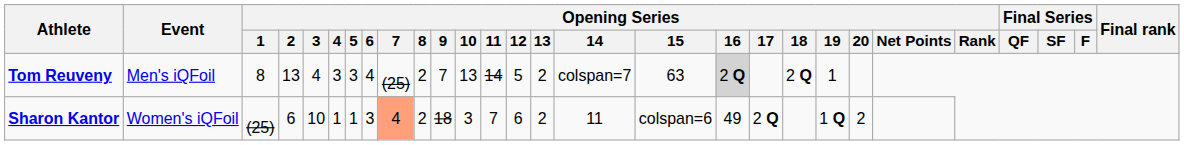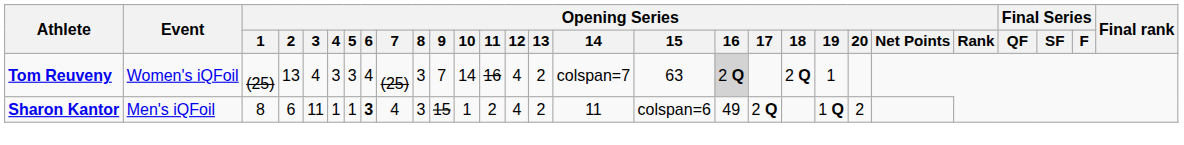Tom Reuveny | Event: Men's iQFoil -> Women's iQFoil
Tom Reuveny | Opening Series / 1: 8 -> (25)
Tom Reuveny | Opening Series / 8: 2 -> 3
Tom Reuveny | Opening Series / 10: 13 -> 14
Tom Reuveny | Opening Series / 11: 14 -> 16
Tom Reuveny | Opening Series / 12: 5 -> 4
Sharon Kantor | Event: Women's iQFoil -> Men's iQFoil
Sharon Kantor | Opening Series / 1: (25) -> 8
Sharon Kantor | Opening Series / 3: 10 -> 11
Sharon Kantor | Opening Series / 6: normal -> bold
Sharon Kantor | Opening Series / 7: lightsalmon background -> no background
Sharon Kantor | Opening Series / 8: 2 -> 3
Sharon Kantor | Opening Series / 9: 18 -> 15
Sharon Kantor | Opening Series / 10: 3 -> 1
Sharon Kantor | Opening Series / 11: 7 -> 2
Sharon Kantor | Opening Series / 12: 6 -> 4
